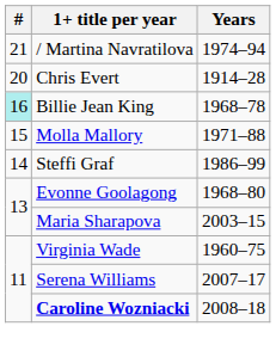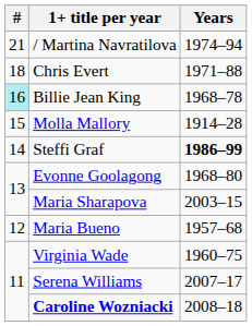Chris Evert | #: 20 -> 18
Chris Evert | Years: 1914–28 -> 1971–88
Molla Mallory | Years: 1971–88 -> 1914–28
Steffi Graf | Years: normal -> bold
+ row: 12 | Maria Bueno | 1957–68
